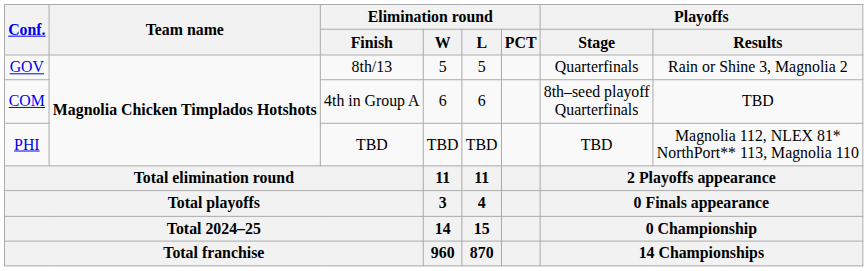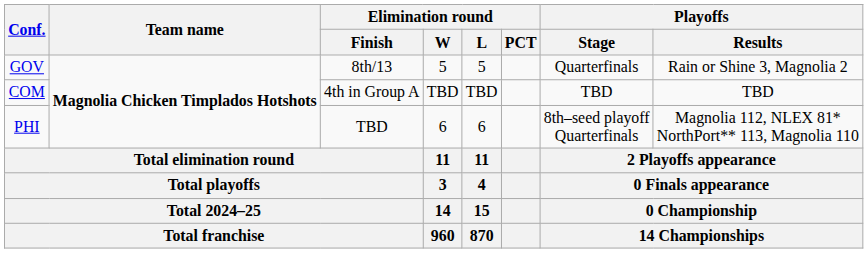COM | Elimination round / W: 6 -> TBD
COM | Elimination round / L: 6 -> TBD
COM | Playoffs / Stage: 8th–seed playoff Quarterfinals -> TBD
PHI | Elimination round / W: TBD -> 6
PHI | Elimination round / L: TBD -> 6
PHI | Playoffs / Stage: TBD -> 8th–seed playoff Quarterfinals
